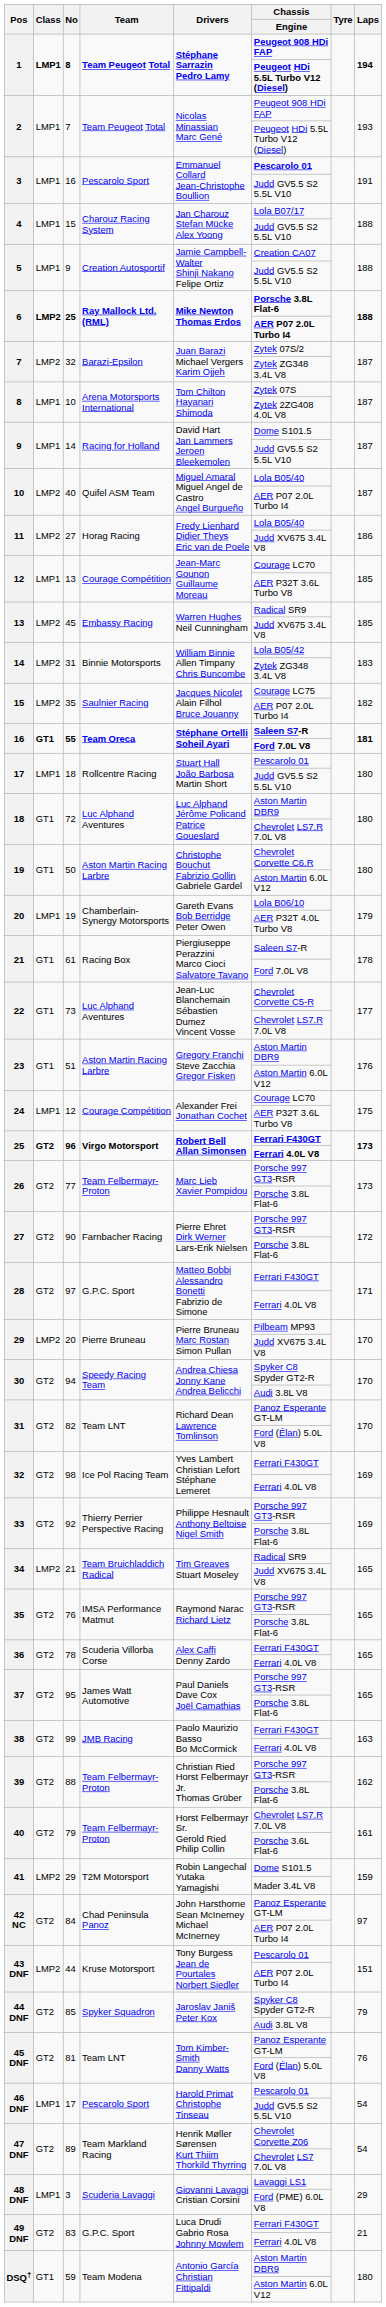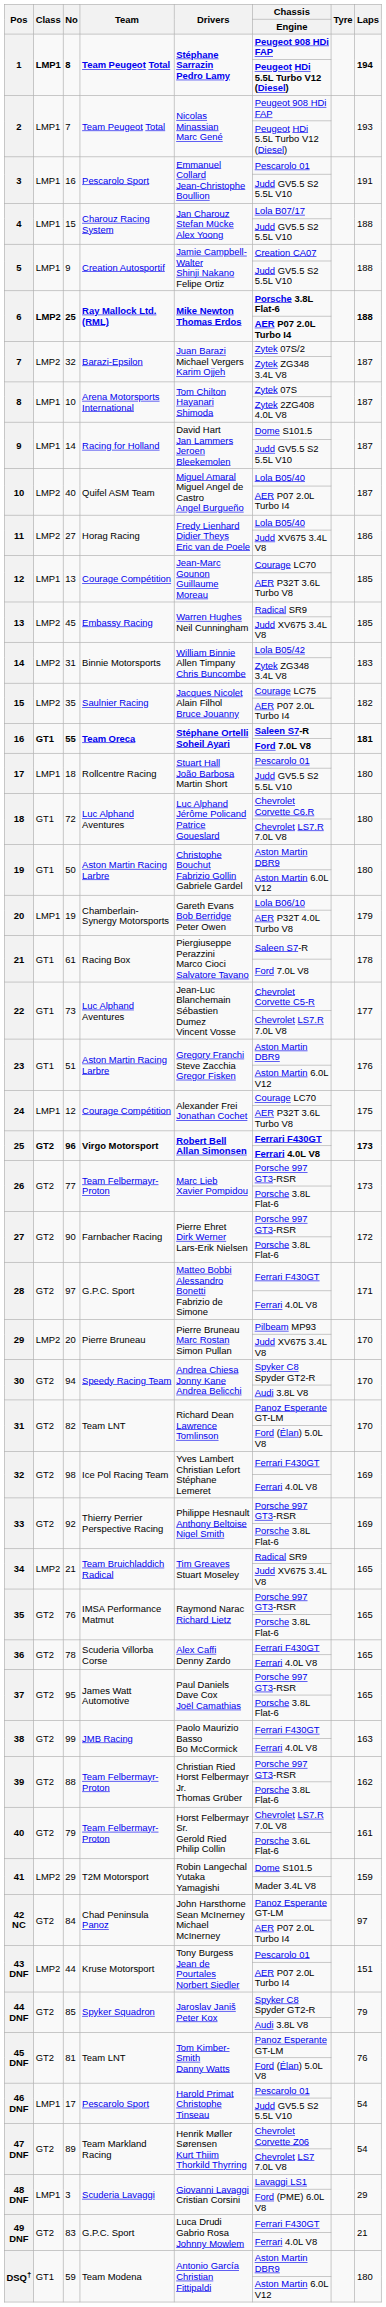row 7 | Chassis / Engine: bold -> normal
row 37 | Chassis / Engine: Aston Martin DBR9 -> Chevrolet Corvette C6.R
row 39 | Chassis / Engine: Chevrolet Corvette C6.R -> Aston Martin DBR9
